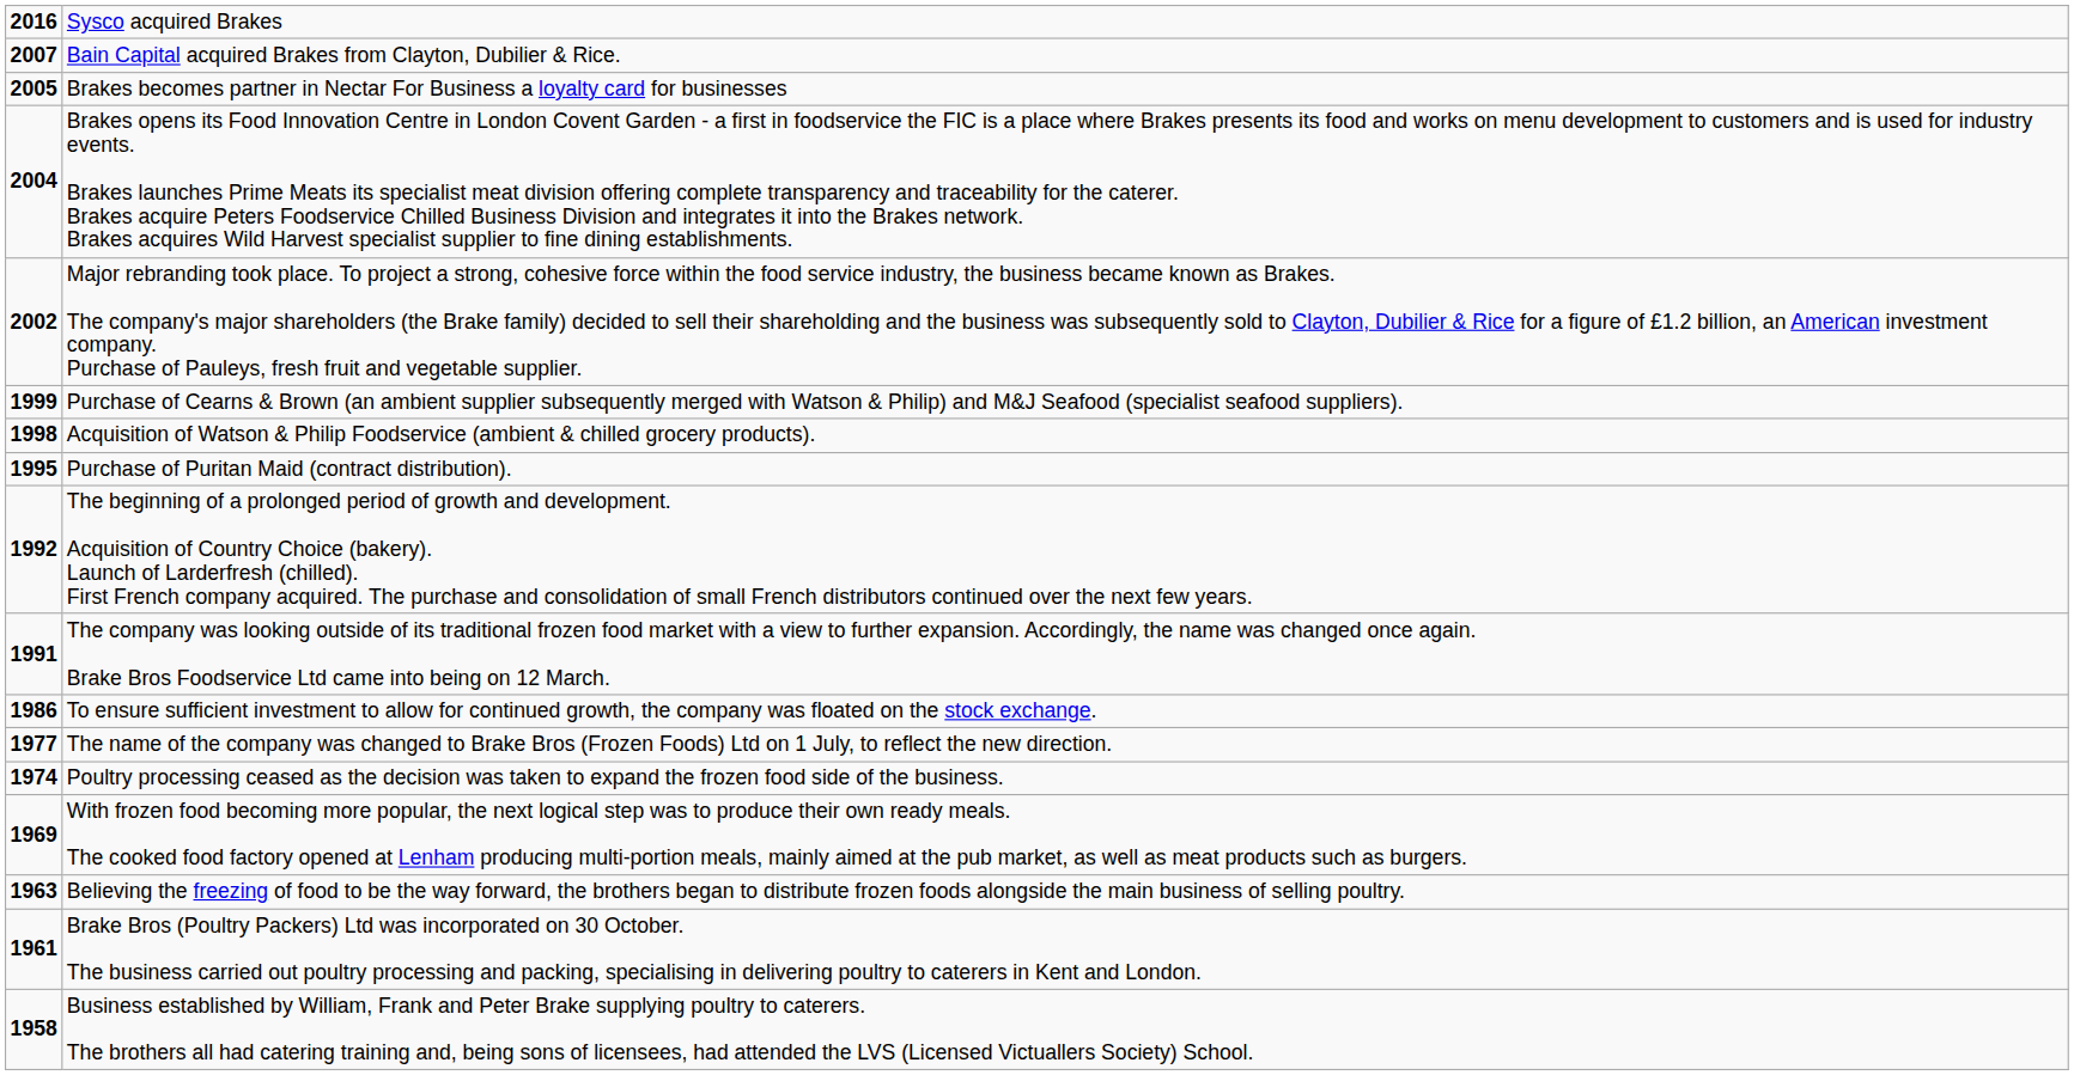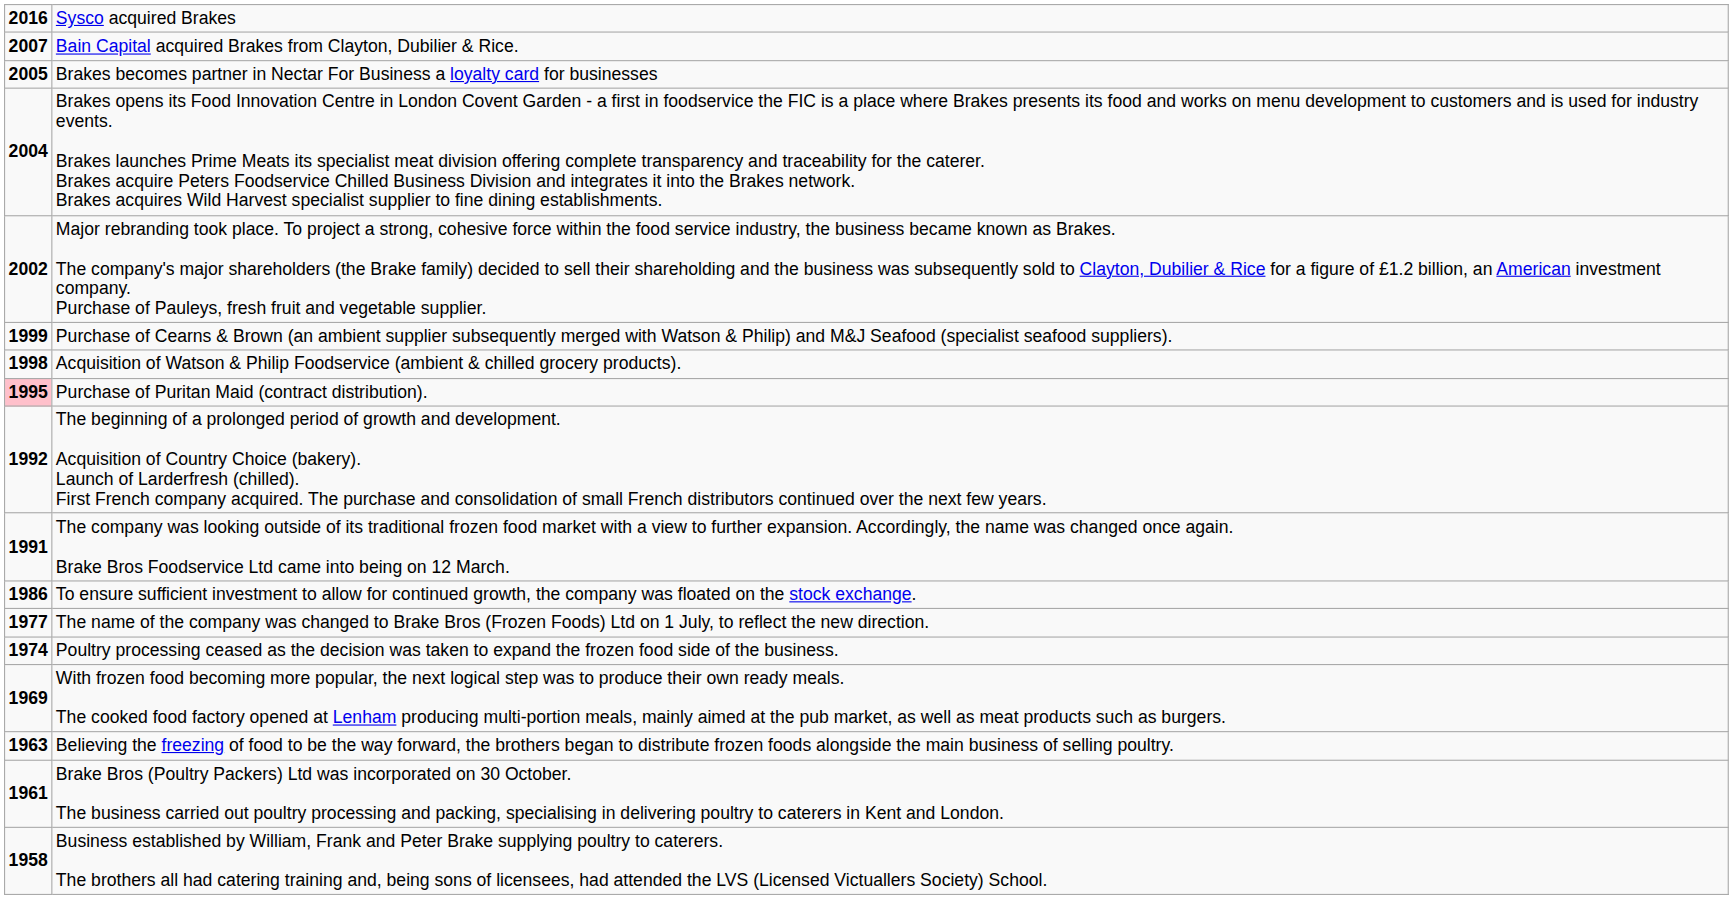Purchase of Puritan Maid (contract distribution). | column 1: no background -> pink background
